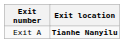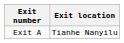Exit A | Exit location: bold -> normal
